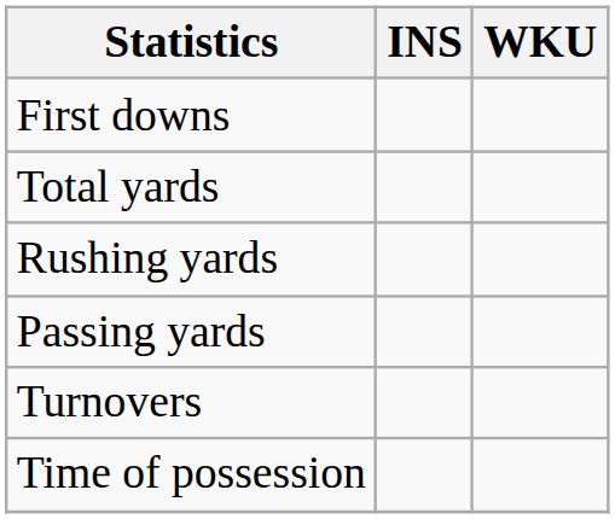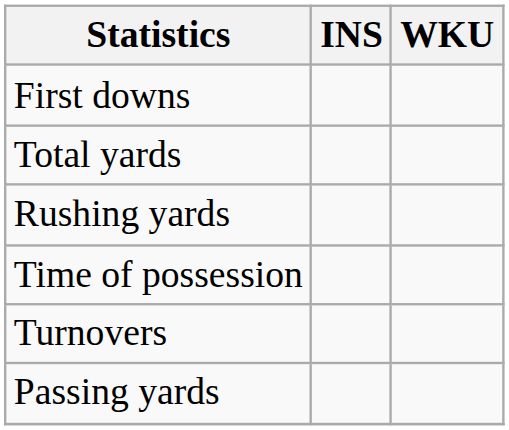rows swapped: Passing yards <-> Time of possession
